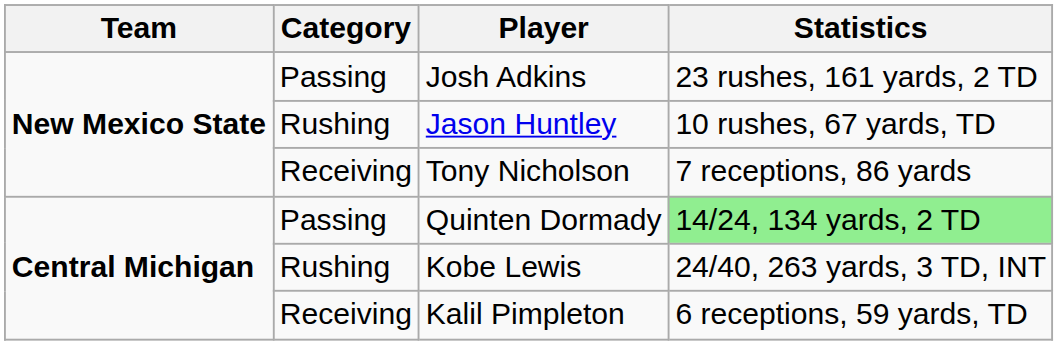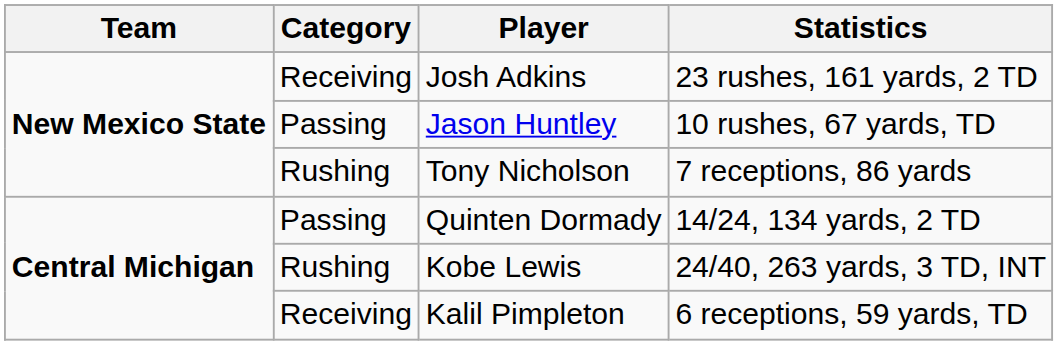Josh Adkins | Category: Passing -> Receiving
Jason Huntley | Category: Rushing -> Passing
Tony Nicholson | Category: Receiving -> Rushing
Quinten Dormady | Statistics: lightgreen background -> no background
